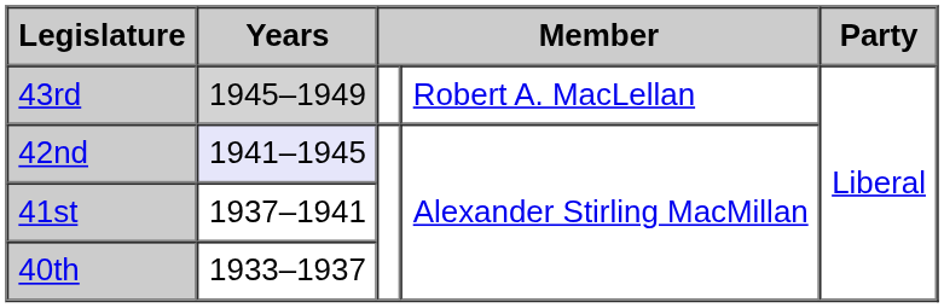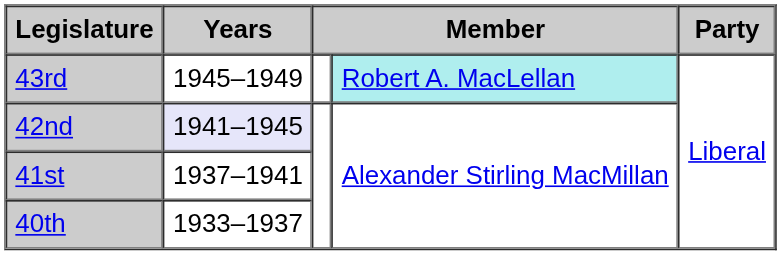43rd | Years: lightgrey background -> no background
43rd | column 4: no background -> paleturquoise background
